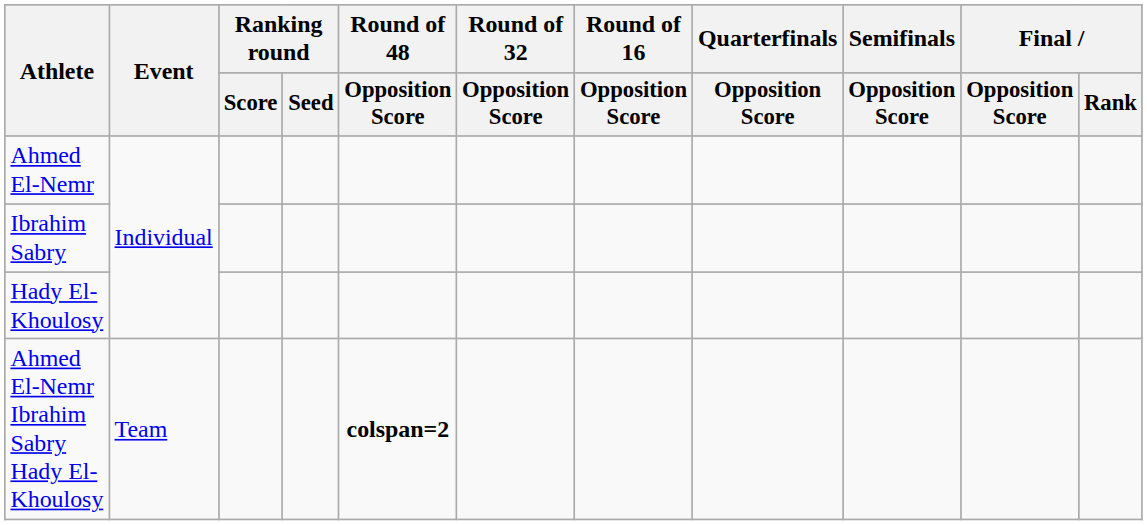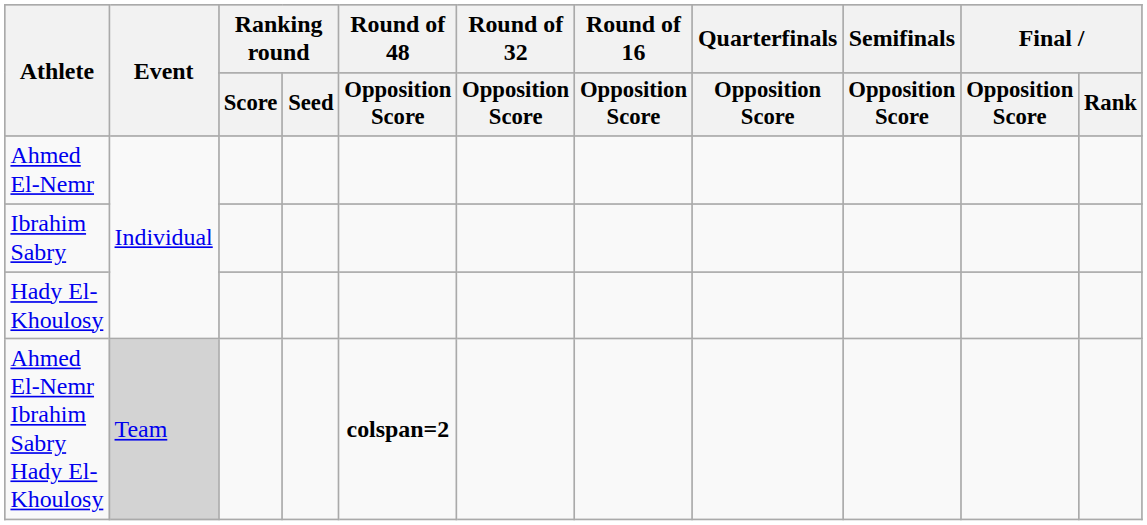Ahmed El-Nemr Ibrahim Sabry Hady El-Khoulosy | Event: no background -> lightgrey background
